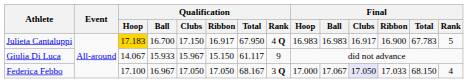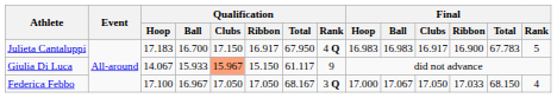row 3 | Qualification / Hoop: gold background -> no background
row 4 | Qualification / Clubs: no background -> lightsalmon background
row 5 | Final / Clubs: lavender background -> no background
